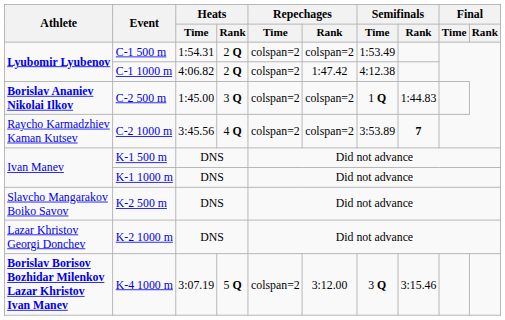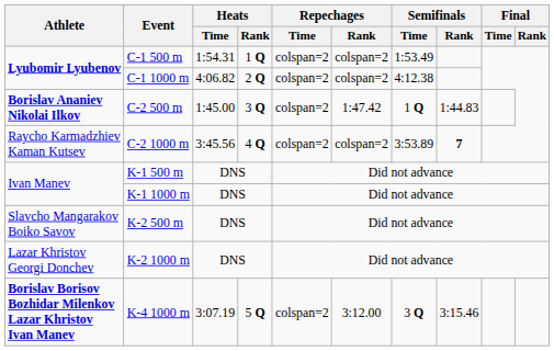C-1 500 m | Heats / Rank: 2 Q -> 1 Q
C-1 1000 m | Repechages / Rank: 1:47.42 -> colspan=2
C-2 500 m | Repechages / Rank: colspan=2 -> 1:47.42
